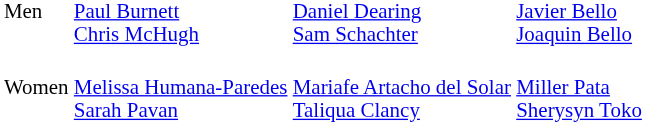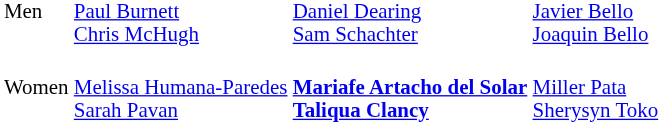Women | column 3: normal -> bold
